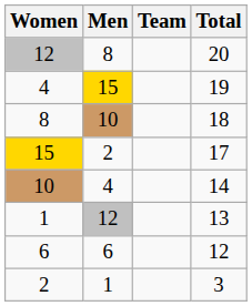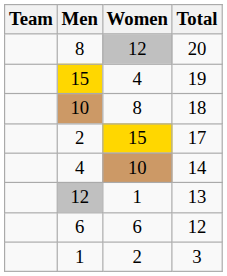columns swapped: Team <-> Women
